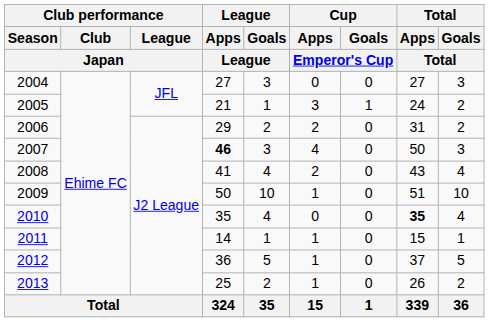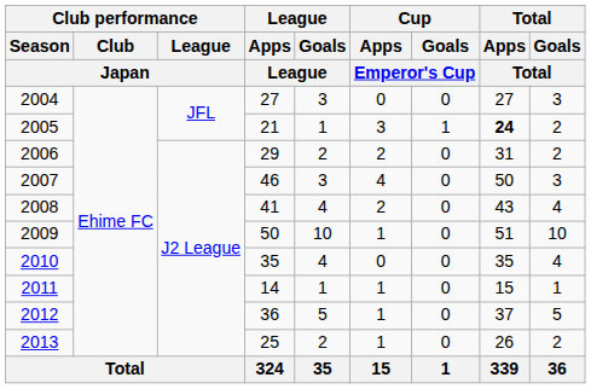2005 | Total / Apps / Total: normal -> bold
2007 | League / Apps / League: bold -> normal
2010 | Total / Apps / Total: bold -> normal
